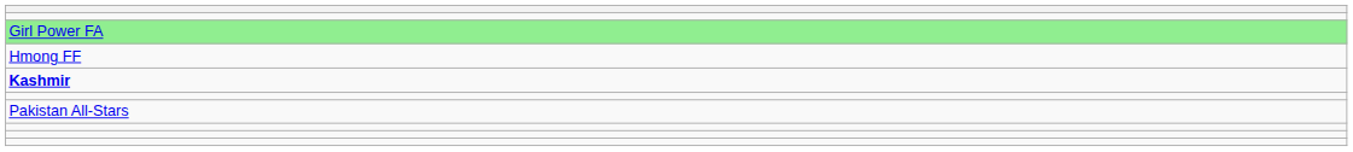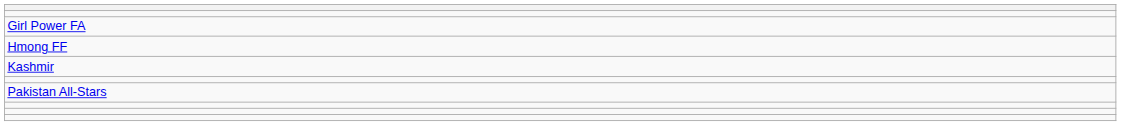row 3 | column 1: lightgreen background -> no background
row 5 | column 1: bold -> normal
